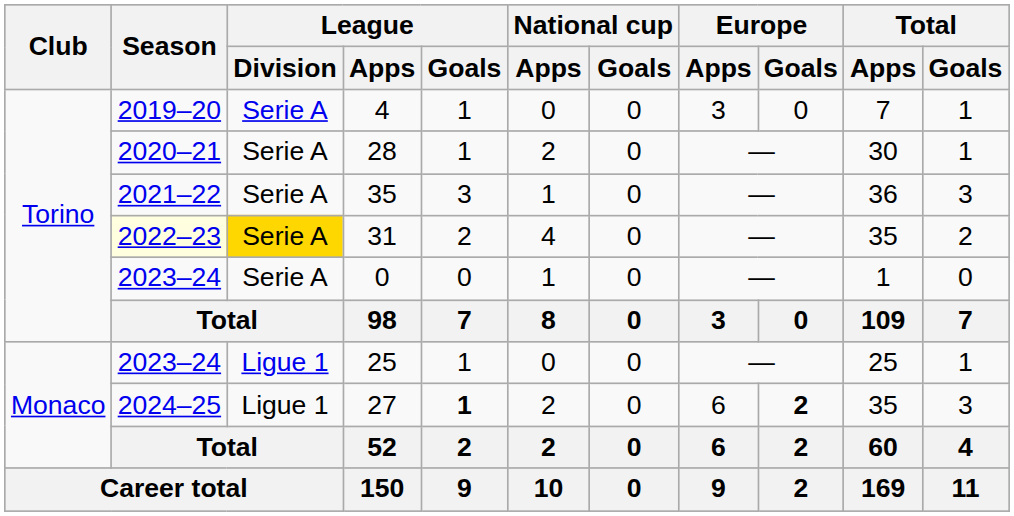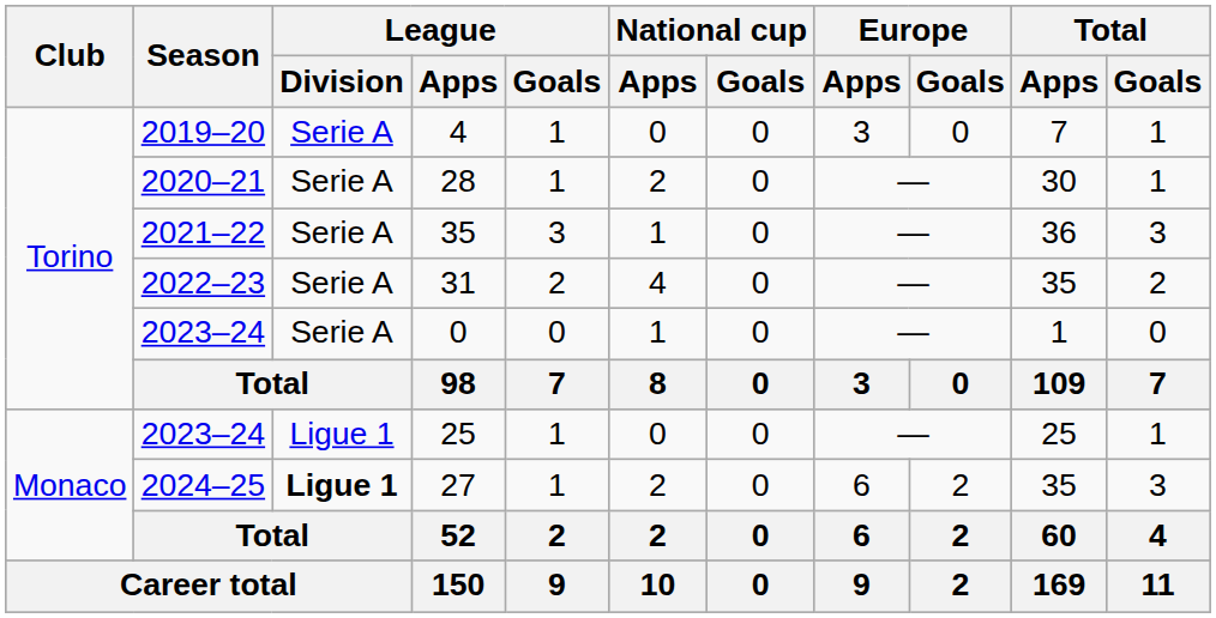31 | Season: lightyellow background -> no background
31 | League / Division: gold background -> no background
27 | League / Division: normal -> bold
27 | League / Goals: bold -> normal
27 | Europe / Goals: bold -> normal
